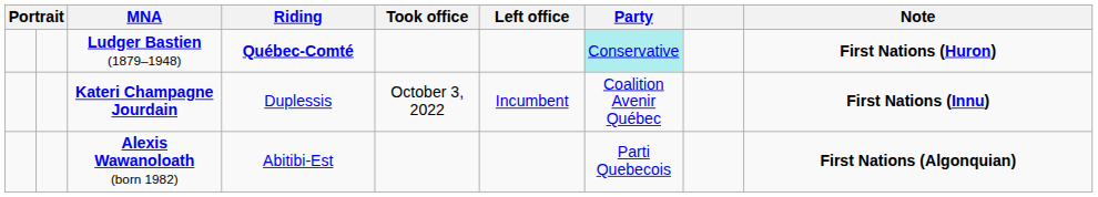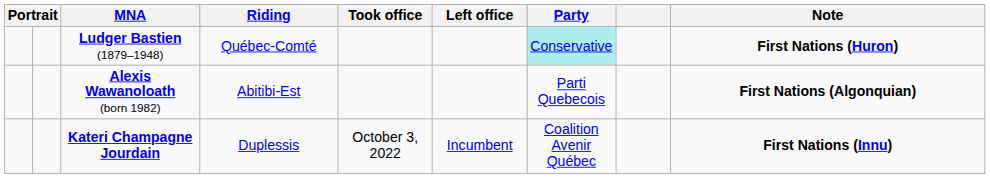Ludger Bastien (1879–1948) | Riding: bold -> normal
rows swapped: Alexis Wawanoloath (born 1982) <-> Kateri Champagne Jourdain
